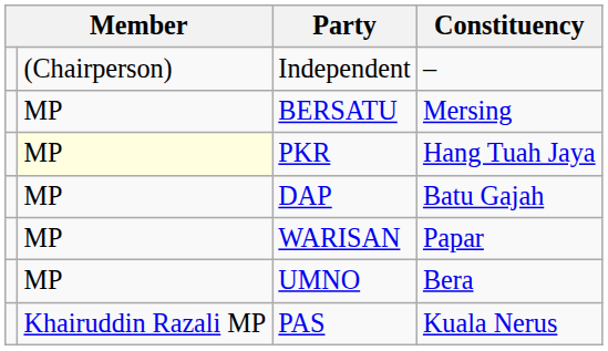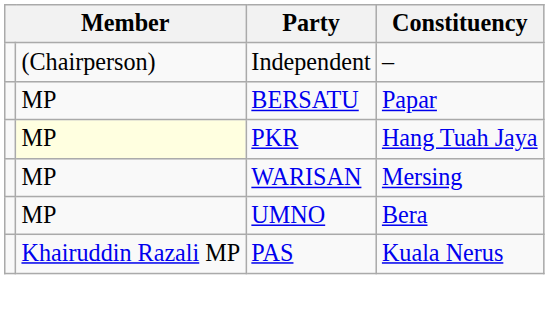BERSATU | Constituency: Mersing -> Papar
- row: MP | DAP | Batu Gajah
WARISAN | Constituency: Papar -> Mersing
